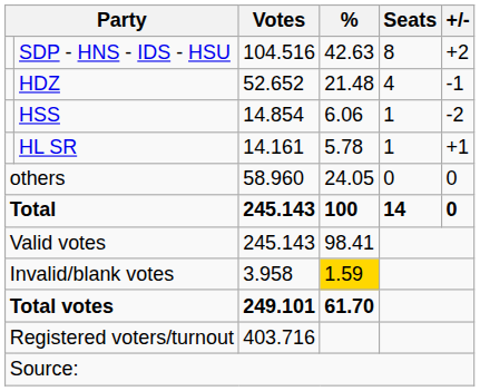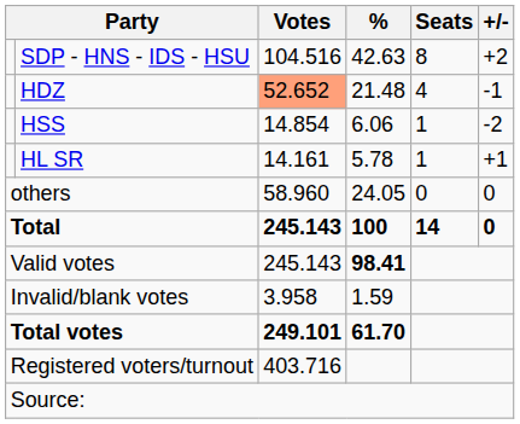HDZ | Votes: no background -> lightsalmon background
Valid votes | %: normal -> bold
Invalid/blank votes | %: gold background -> no background
